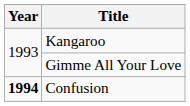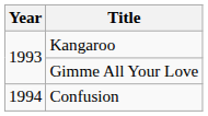Confusion | Year: bold -> normal
